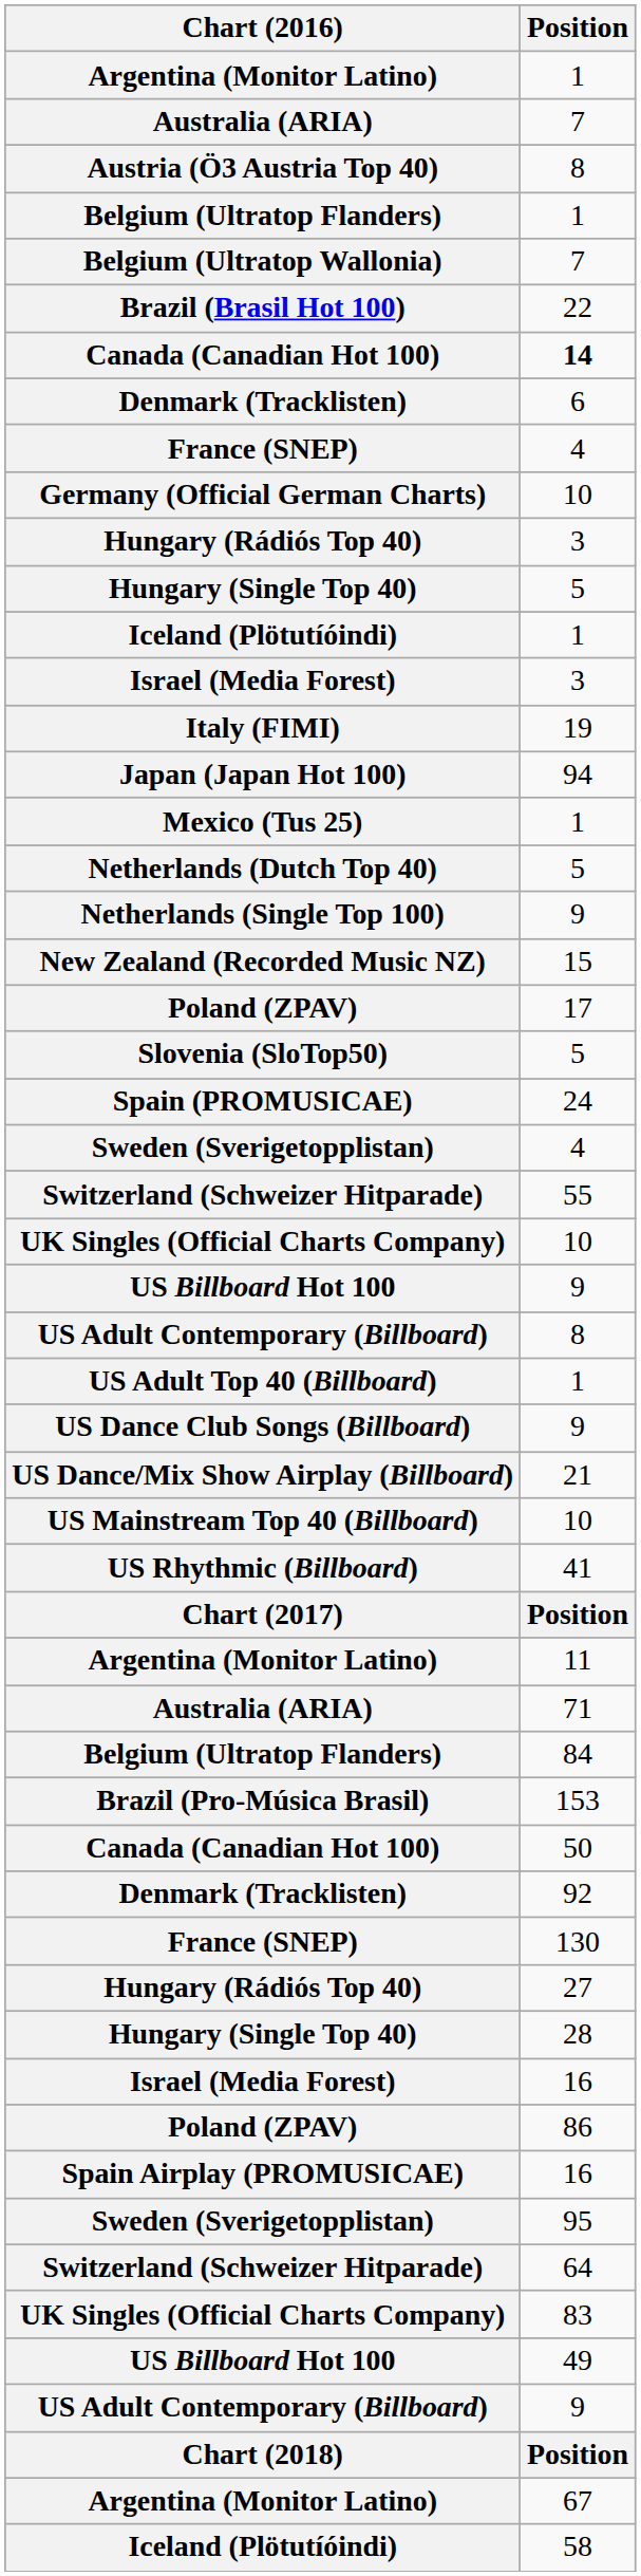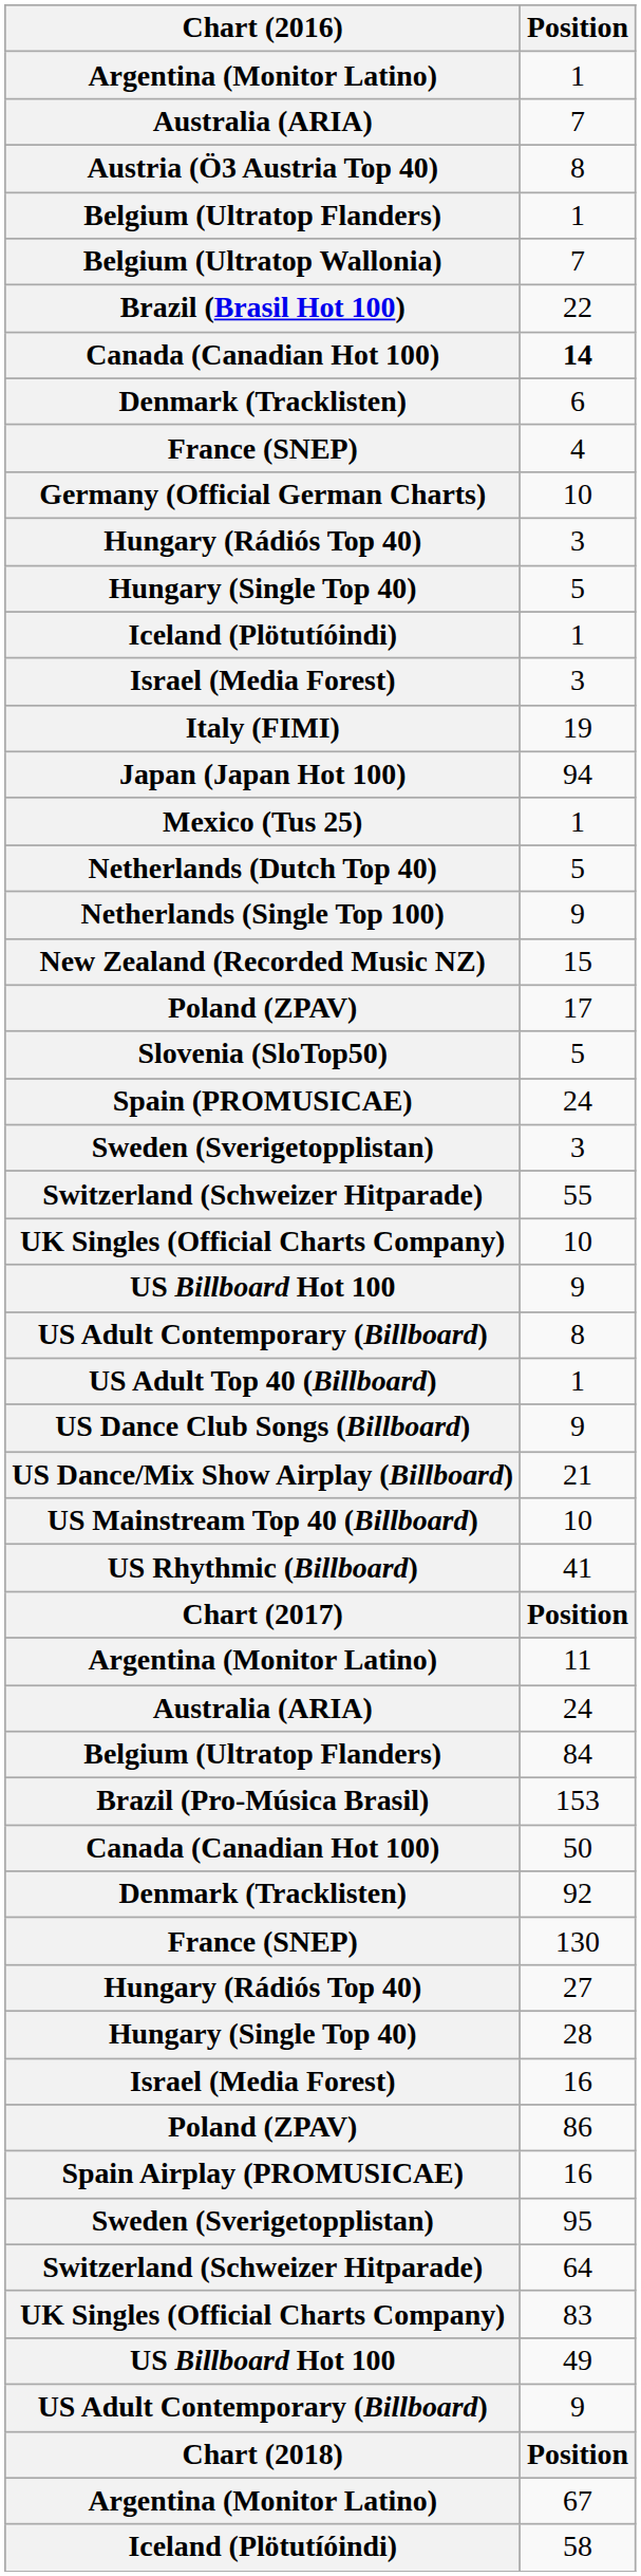row 25 | Position: 4 -> 3
row 37 | Position: 71 -> 24
